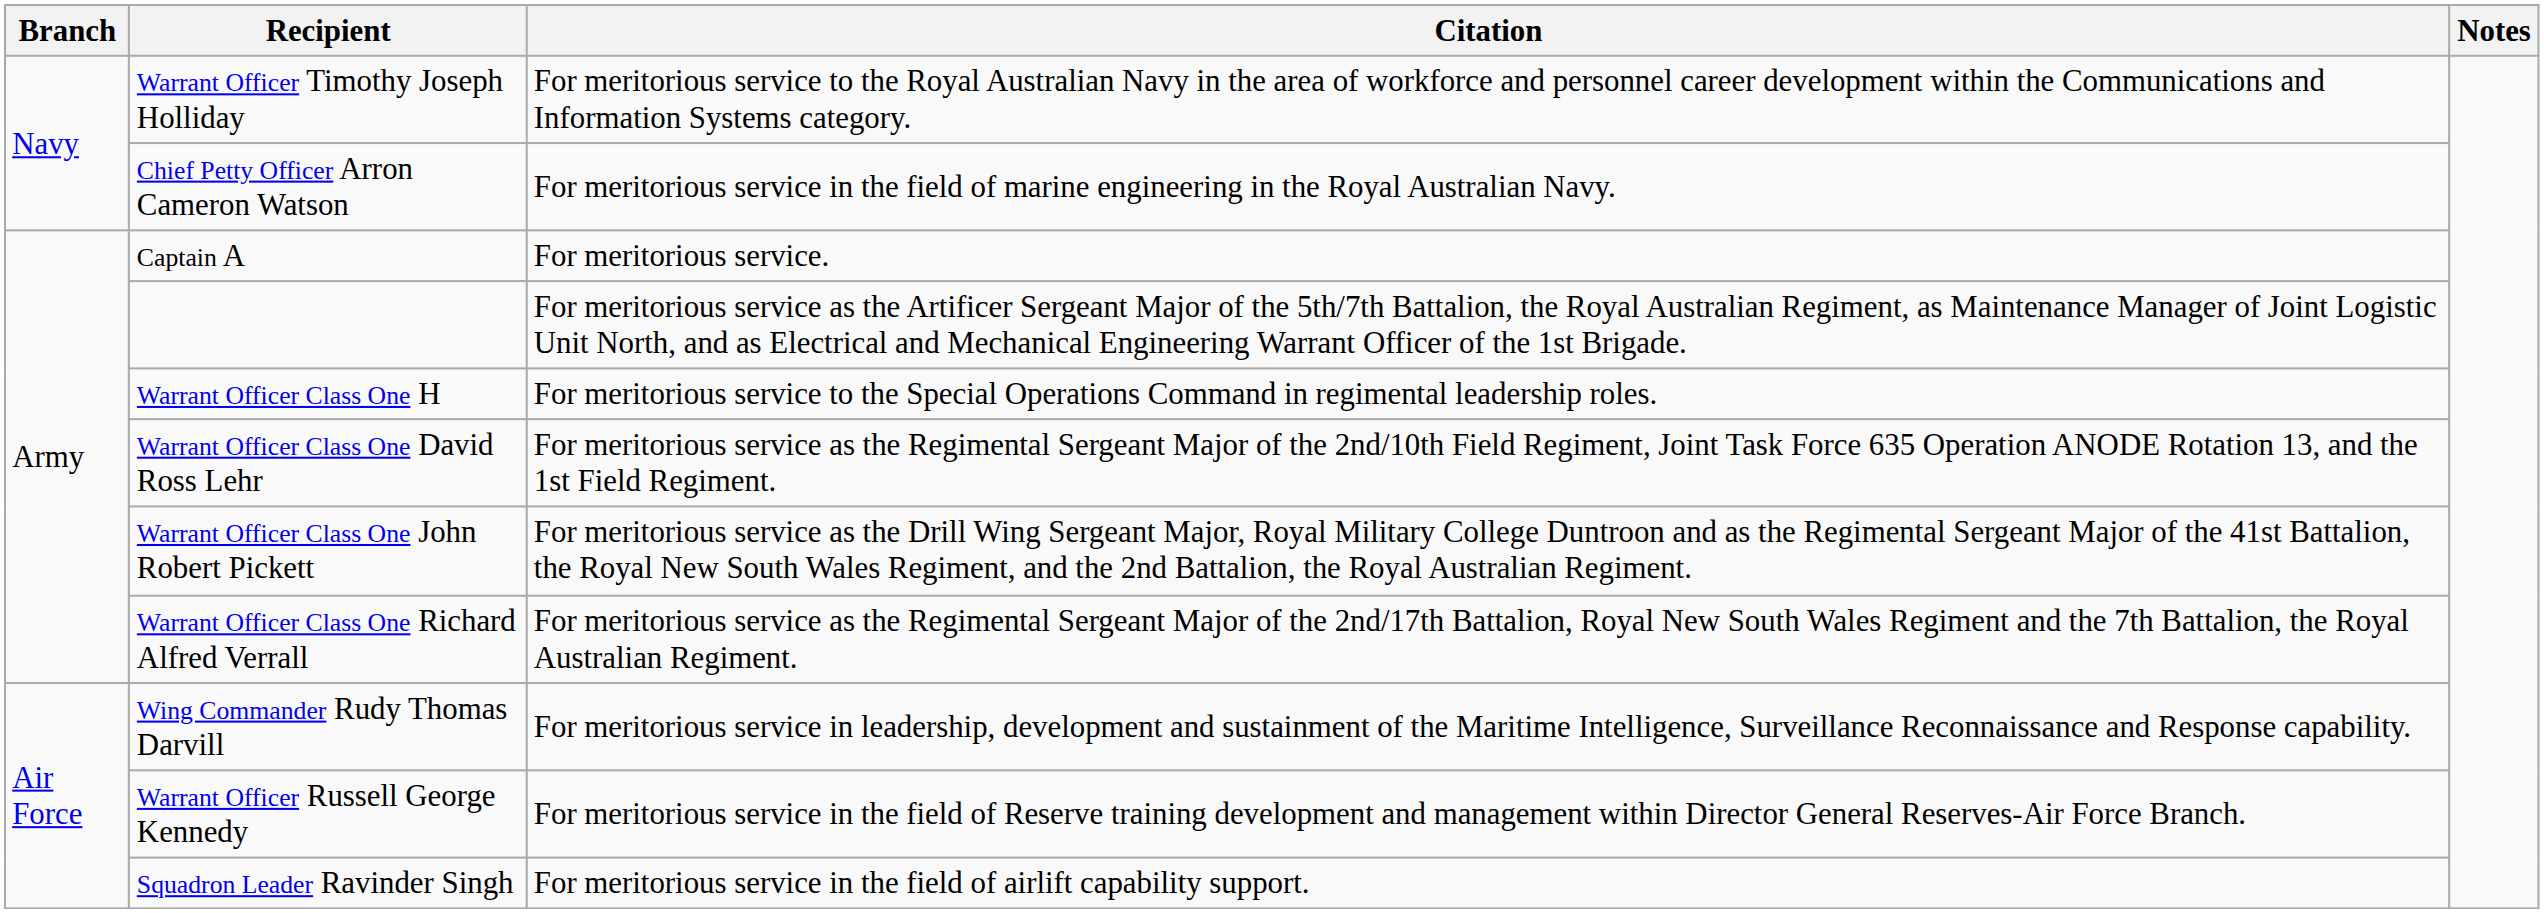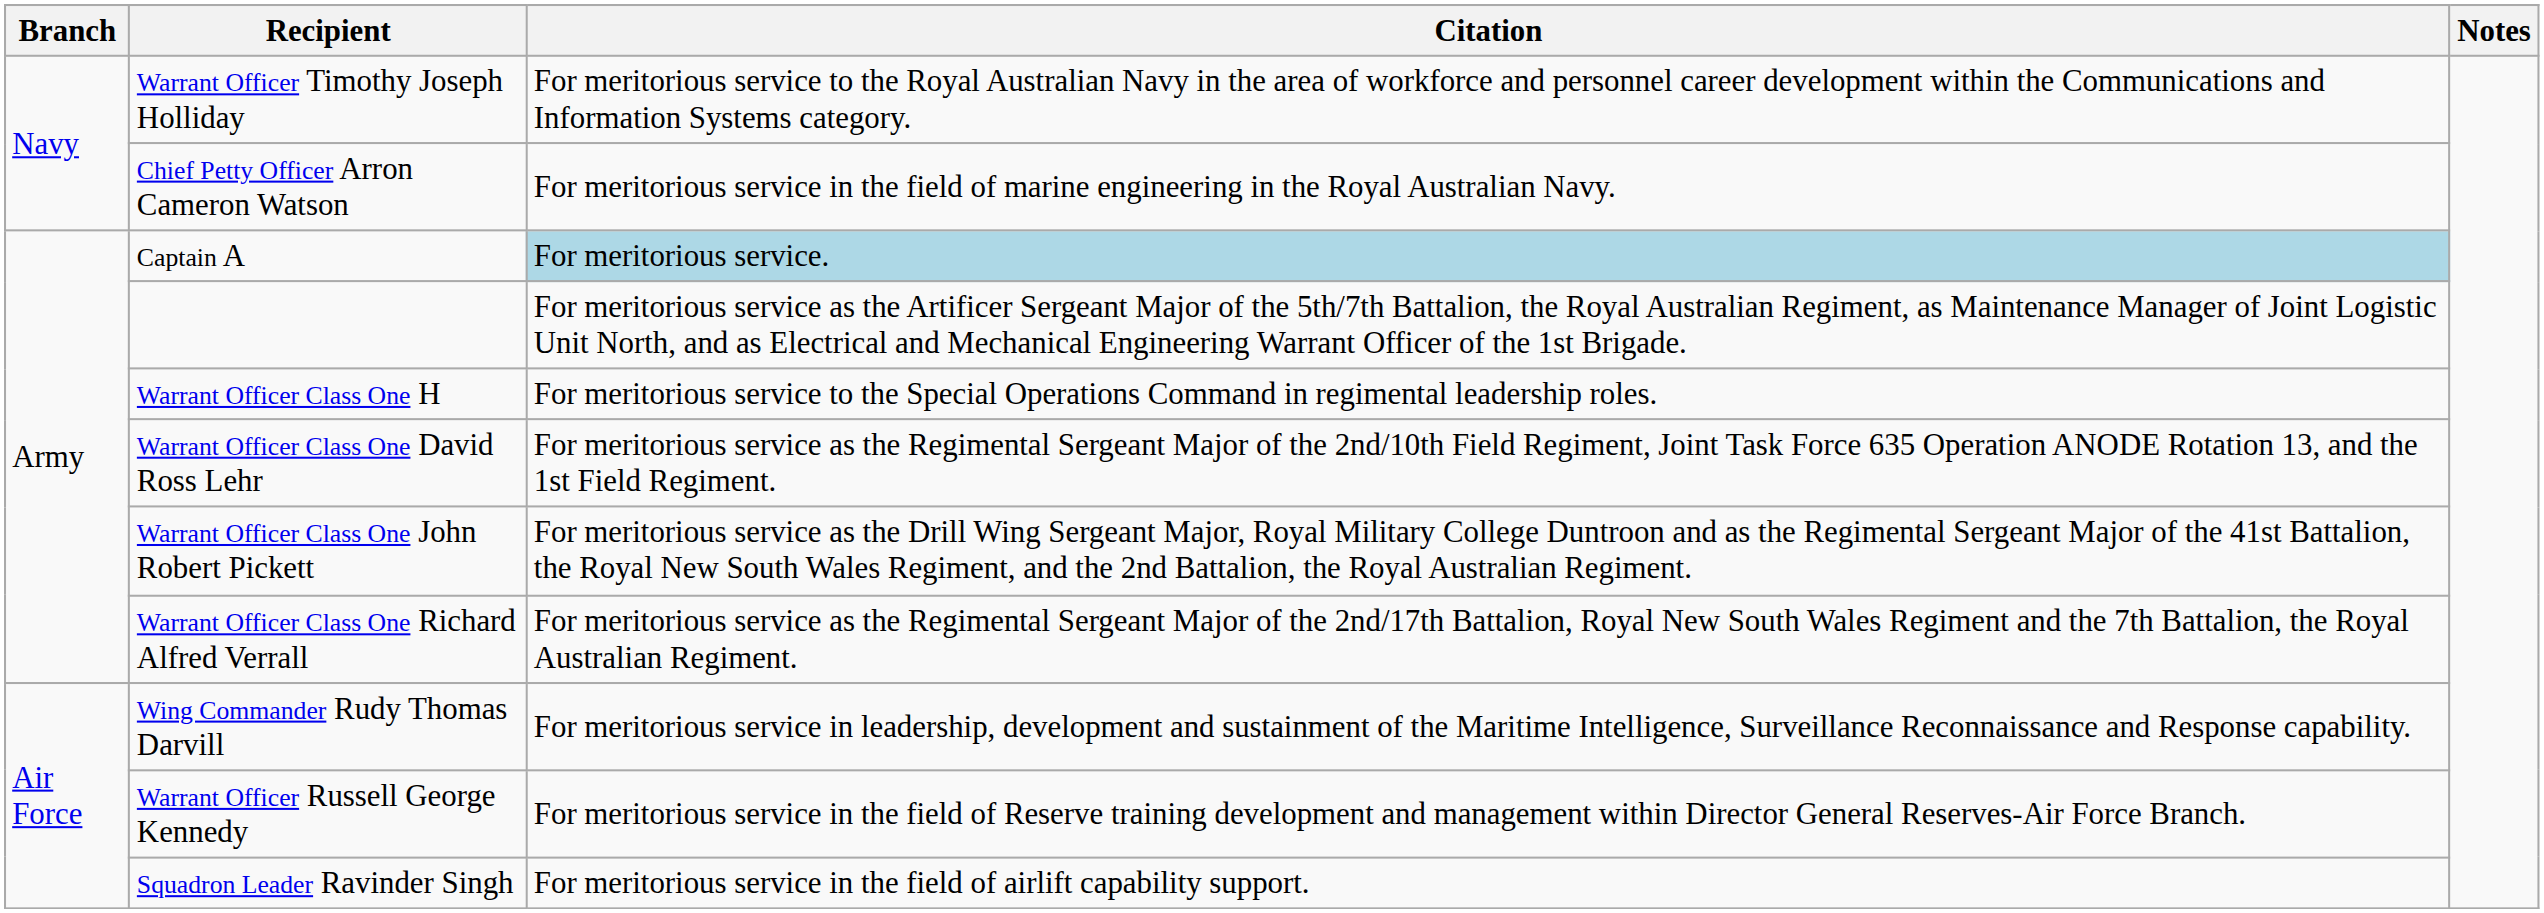Captain A | Citation: no background -> lightblue background
